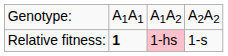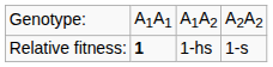Relative fitness: | column 3: pink background -> no background
